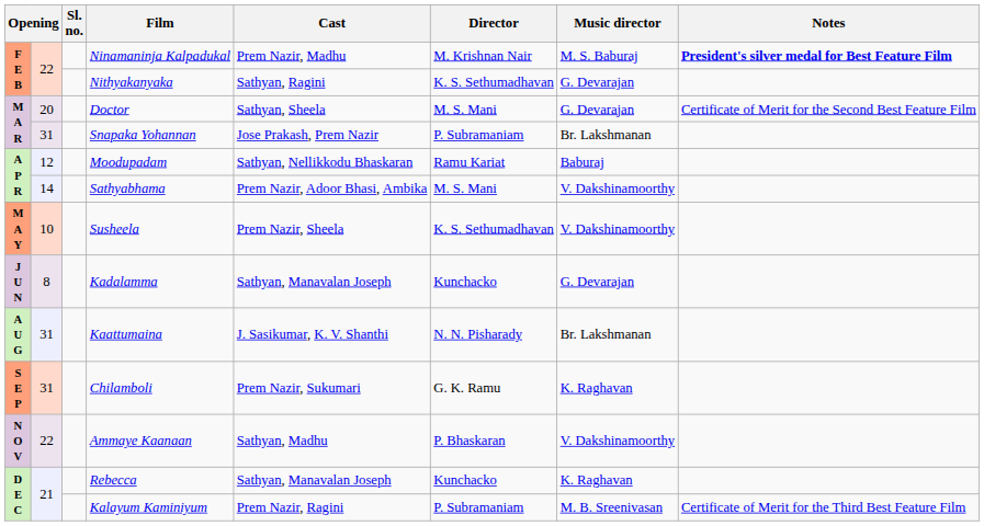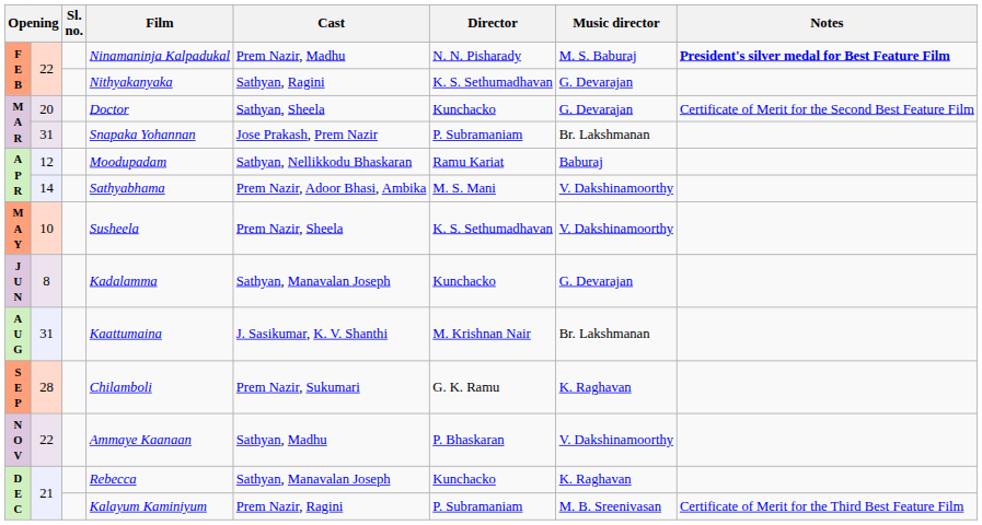Ninamaninja Kalpadukal | Director: M. Krishnan Nair -> N. N. Pisharady
Doctor | Director: M. S. Mani -> Kunchacko
Kaattumaina | Director: N. N. Pisharady -> M. Krishnan Nair
Chilamboli | column 2: 31 -> 28
